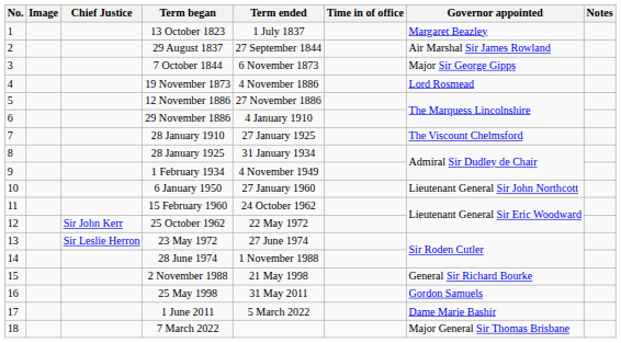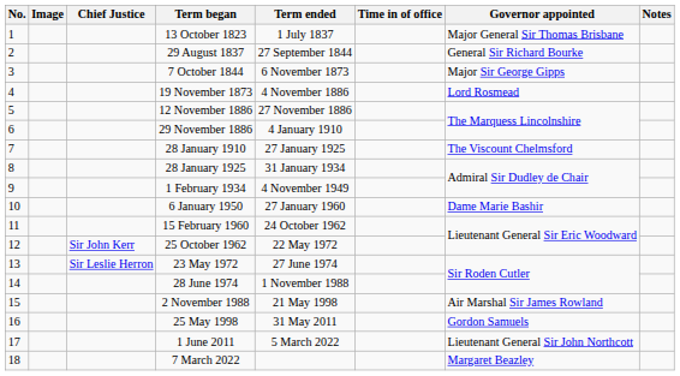13 October 1823 | Governor appointed: Margaret Beazley -> Major General Sir Thomas Brisbane
29 August 1837 | Governor appointed: Air Marshal Sir James Rowland -> General Sir Richard Bourke
6 January 1950 | Governor appointed: Lieutenant General Sir John Northcott -> Dame Marie Bashir
2 November 1988 | Governor appointed: General Sir Richard Bourke -> Air Marshal Sir James Rowland
1 June 2011 | Governor appointed: Dame Marie Bashir -> Lieutenant General Sir John Northcott
7 March 2022 | Governor appointed: Major General Sir Thomas Brisbane -> Margaret Beazley
